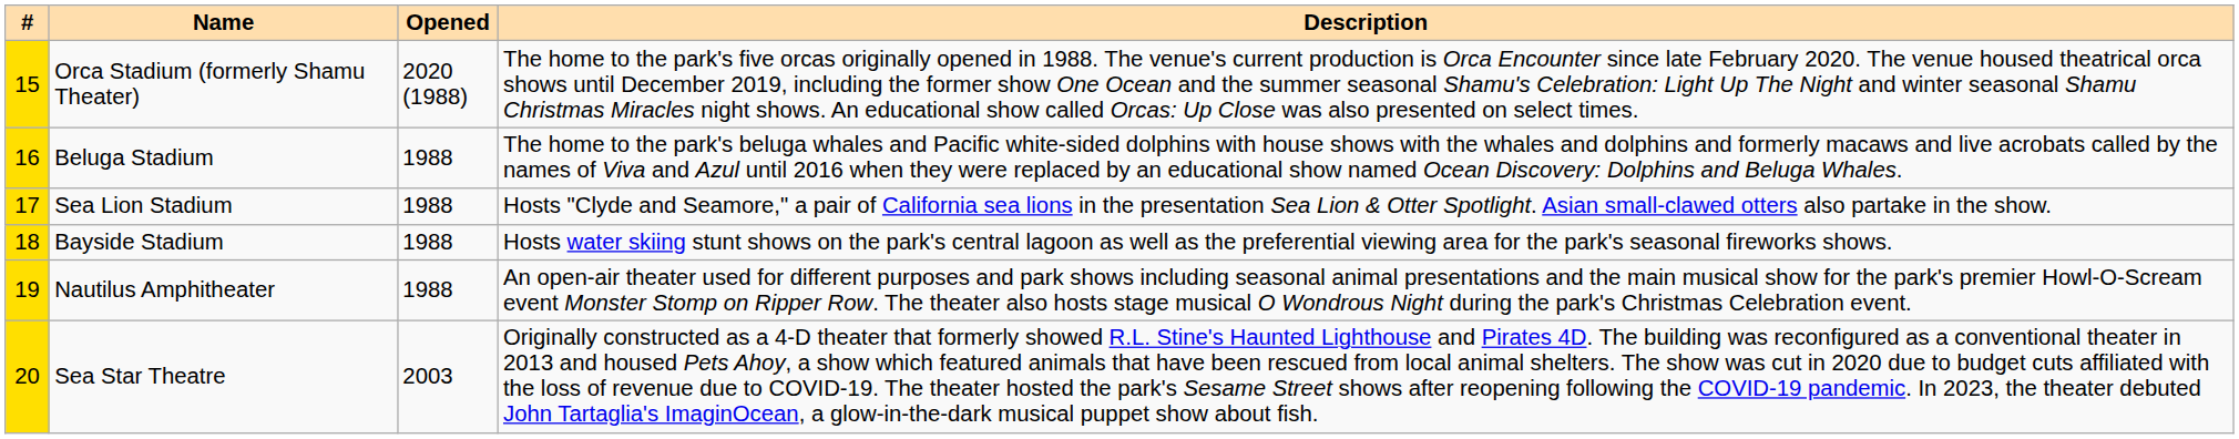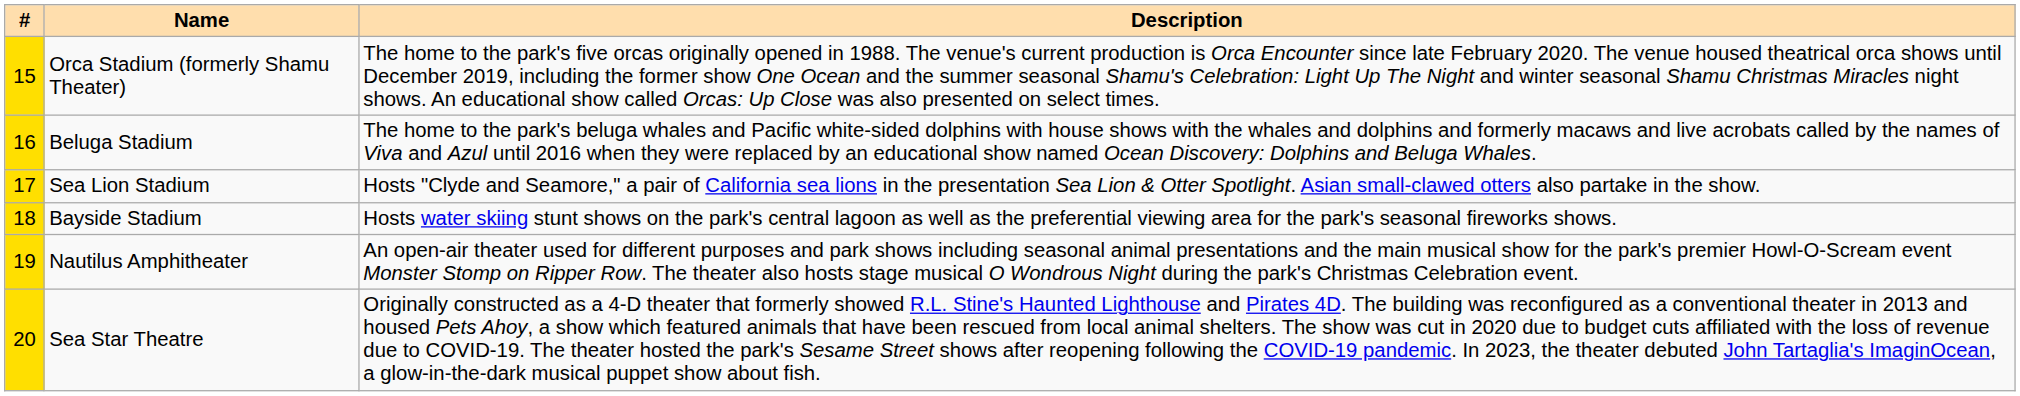- column: Opened | 2020 (1988) | 1988 | 1988 | 1988 | 1988 | 2003
